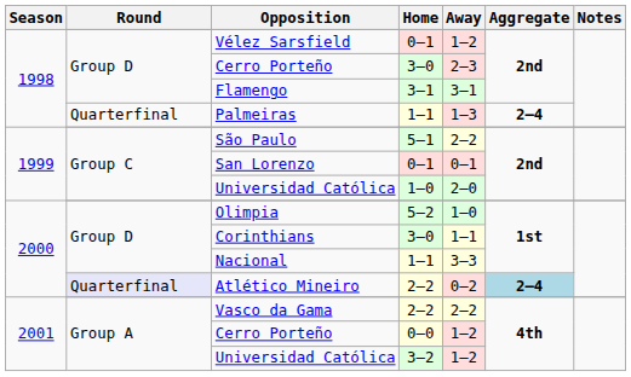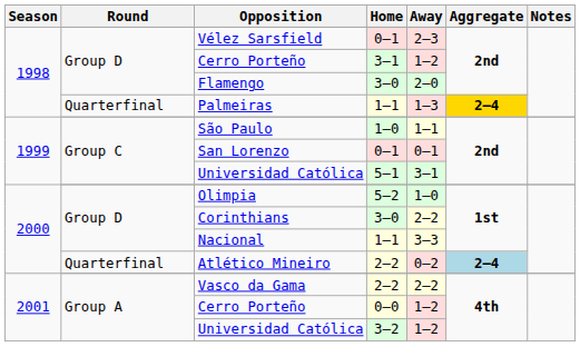Vélez Sarsfield | Away: 1–2 -> 2–3
1998 / Cerro Porteño | Home: 3–0 -> 3–1
1998 / Cerro Porteño | Away: 2–3 -> 1–2
Flamengo | Home: 3–1 -> 3–0
Flamengo | Away: 3–1 -> 2–0
Palmeiras | Aggregate: no background -> gold background
São Paulo | Home: 5–1 -> 1–0
São Paulo | Away: 2–2 -> 1–1
1999 / Universidad Católica | Home: 1–0 -> 5–1
1999 / Universidad Católica | Away: 2–0 -> 3–1
Corinthians | Away: 1–1 -> 2–2
Atlético Mineiro | Round: lavender background -> no background
